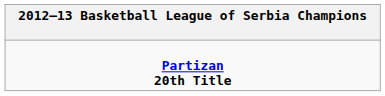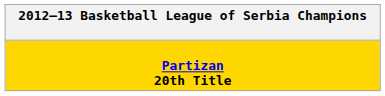row 2 | column 1: no background -> gold background
